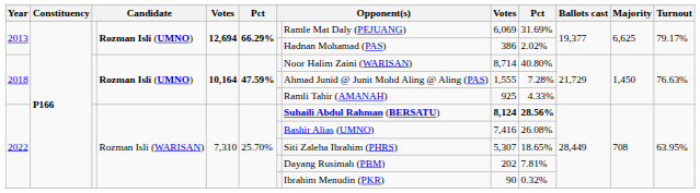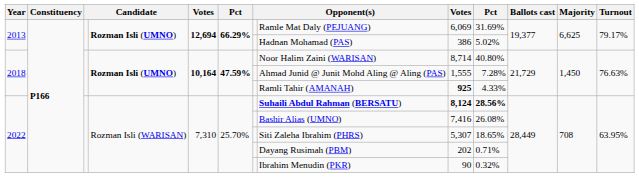row 3 | column 10: 2.02% -> 5.02%
row 6 | column 9: normal -> bold
row 10 | column 10: 7.81% -> 0.71%
